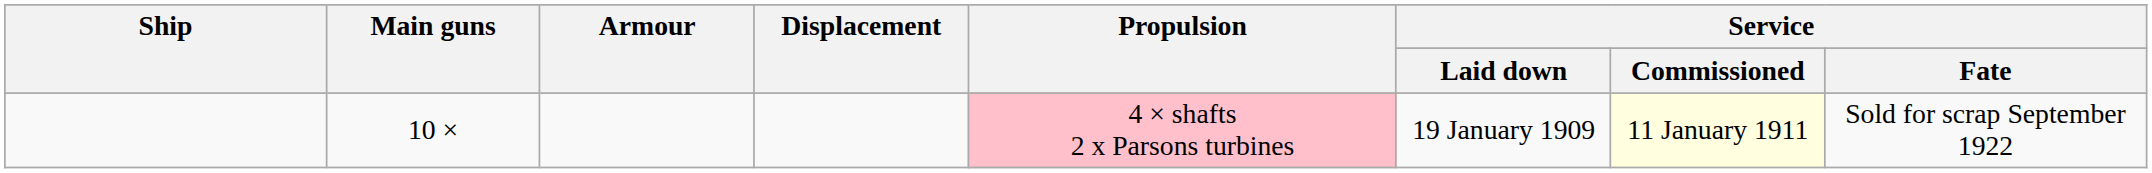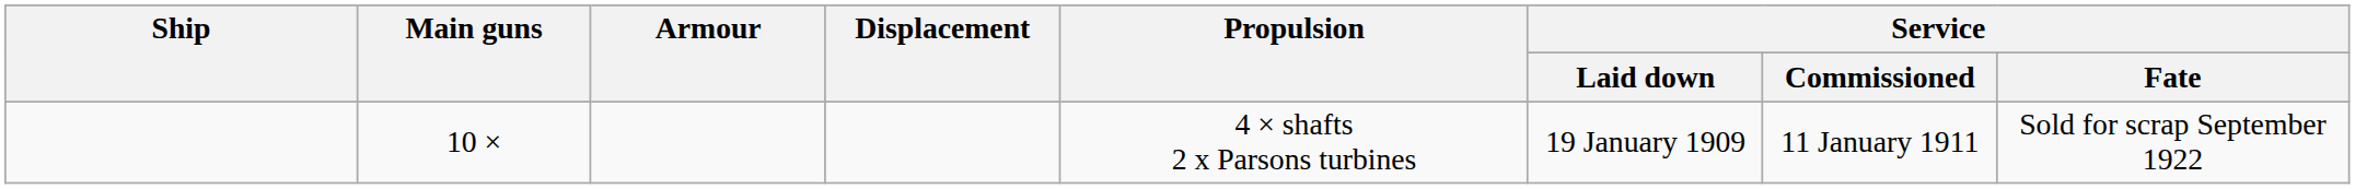row 3 | Propulsion: pink background -> no background
row 3 | Service / Commissioned: lightyellow background -> no background
